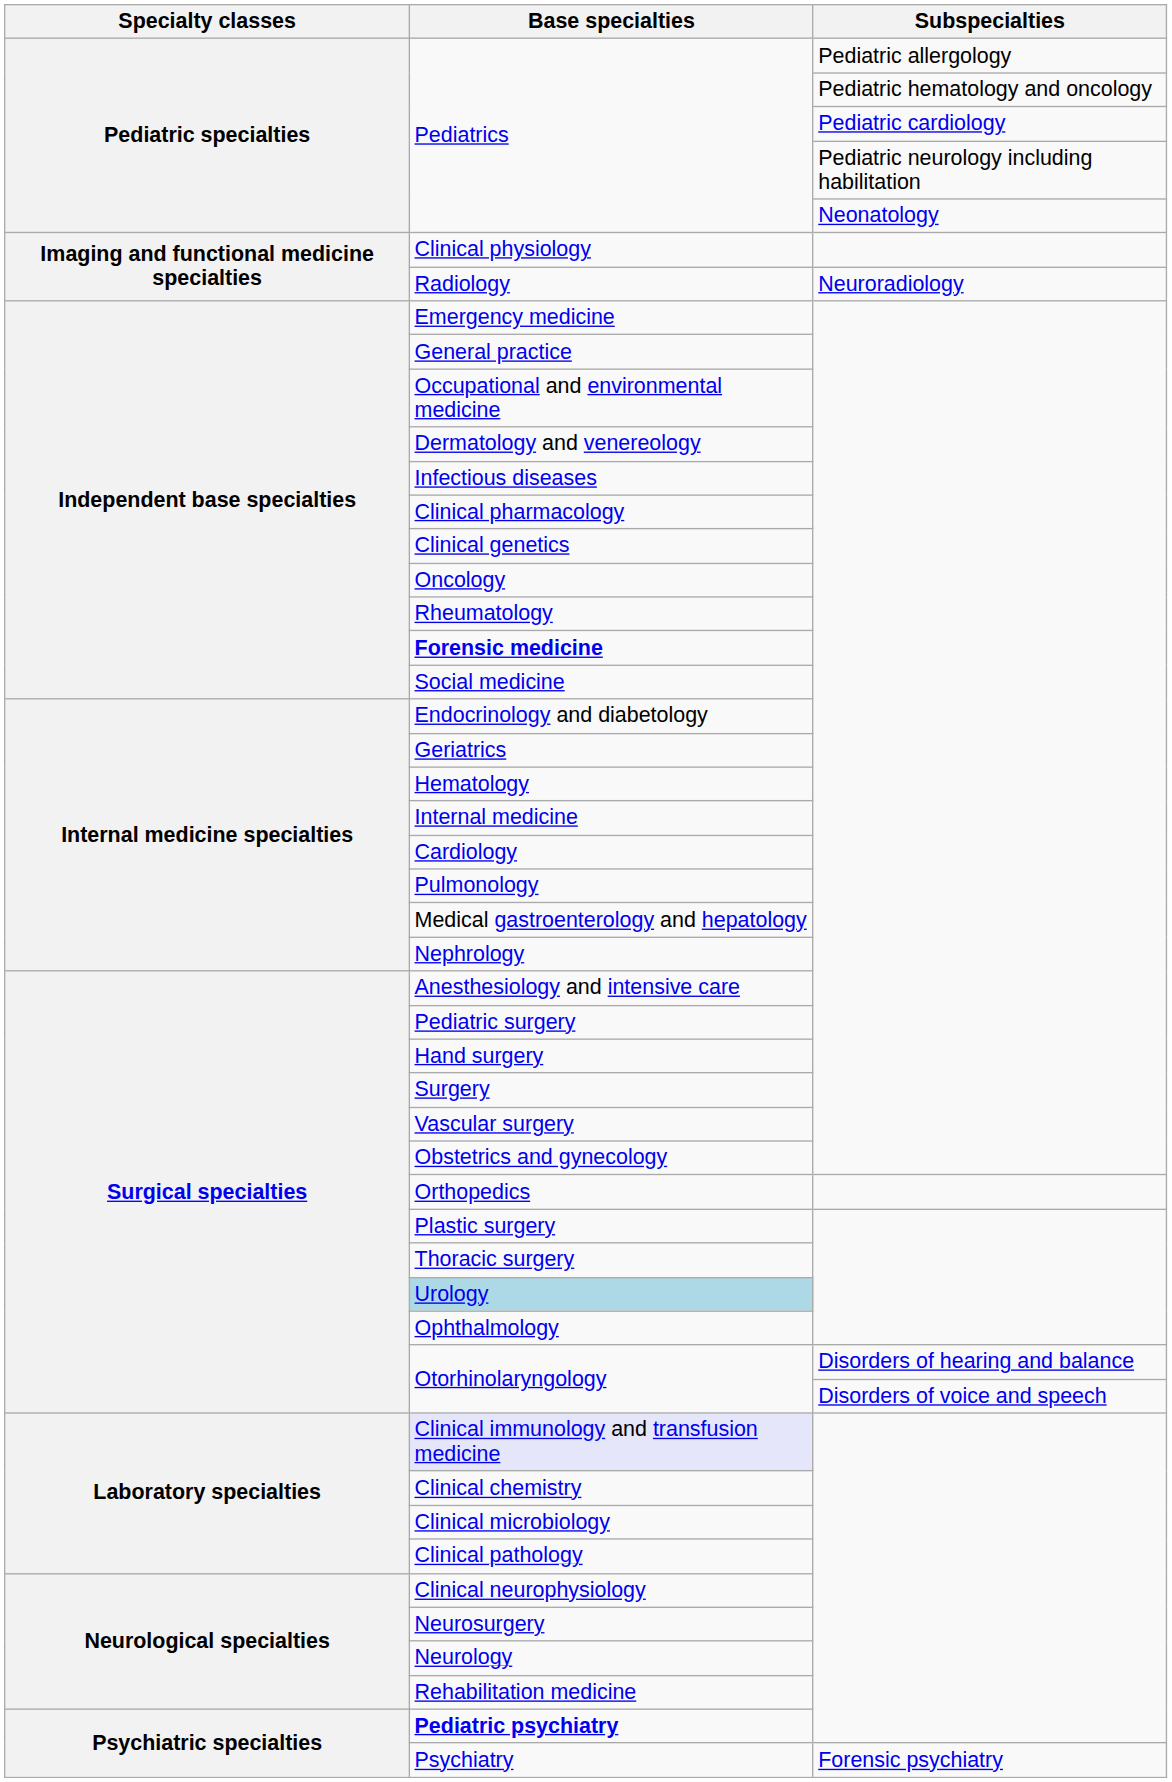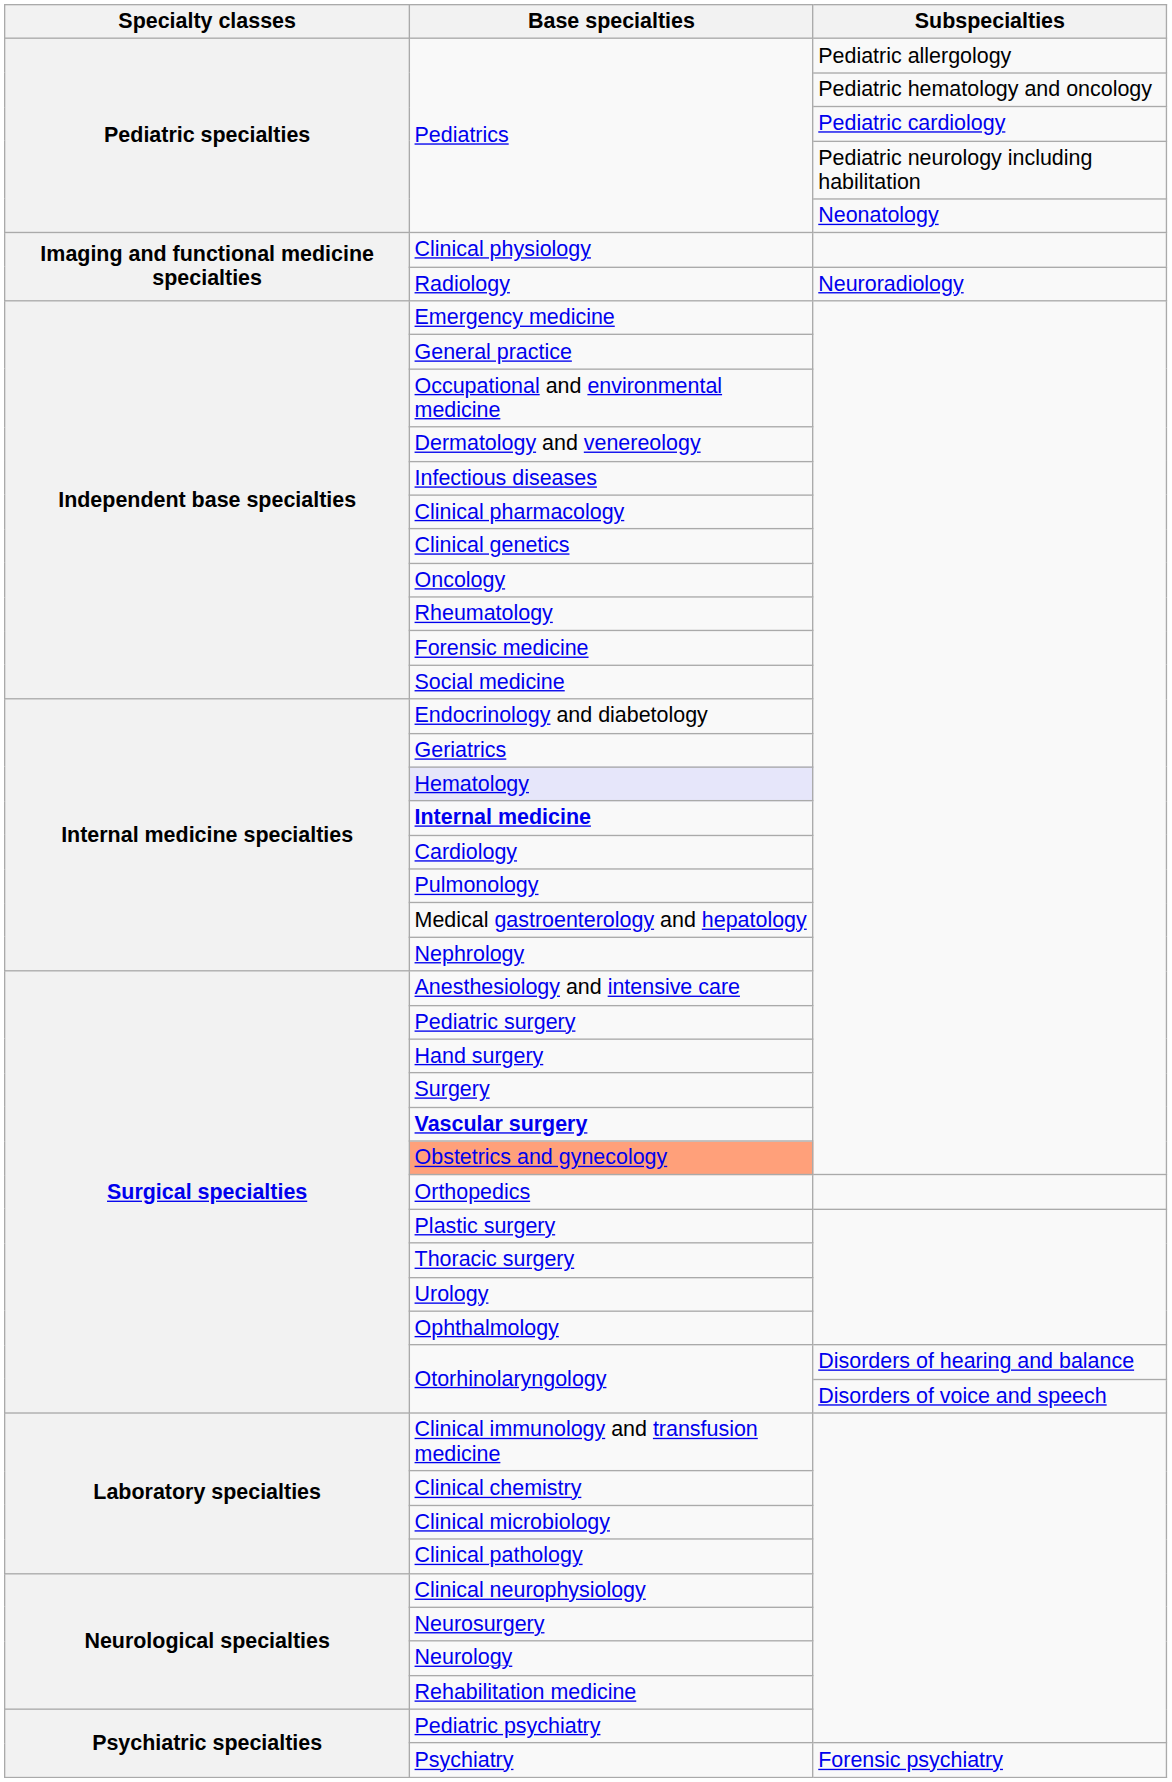Forensic medicine | Base specialties: bold -> normal
Hematology | Base specialties: no background -> lavender background
Internal medicine | Base specialties: normal -> bold
Vascular surgery | Base specialties: normal -> bold
Obstetrics and gynecology | Base specialties: no background -> lightsalmon background
Urology | Base specialties: lightblue background -> no background
Clinical immunology and transfusion medicine | Base specialties: lavender background -> no background
Pediatric psychiatry | Base specialties: bold -> normal
